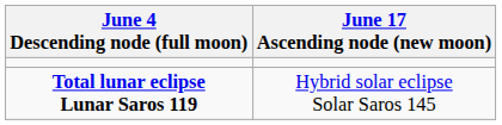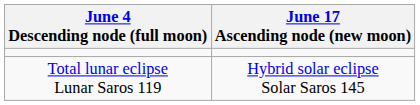row 3 | June 4 Descending node (full moon): bold -> normal
